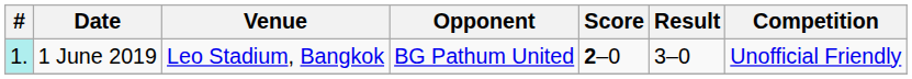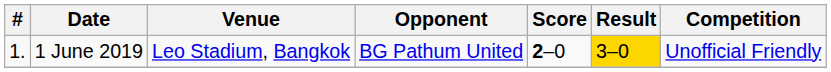1 June 2019 | #: paleturquoise background -> no background
1 June 2019 | Result: no background -> gold background
